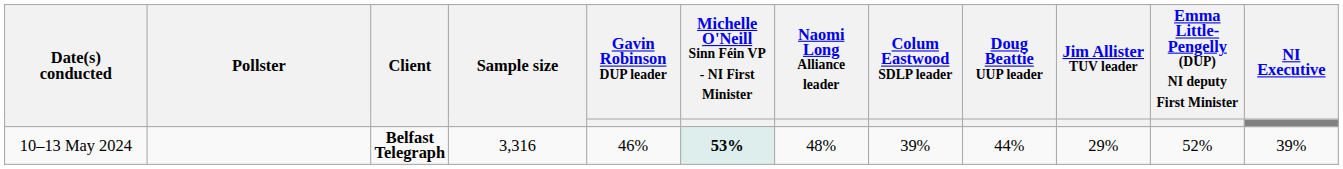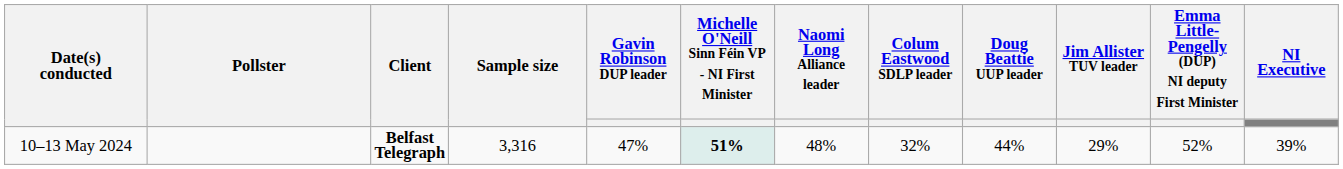10–13 May 2024 | Gavin Robinson DUP leader: 46% -> 47%
10–13 May 2024 | Michelle O'Neill Sinn Féin VP - NI First Minister: 53% -> 51%
10–13 May 2024 | Colum Eastwood SDLP leader: 39% -> 32%
